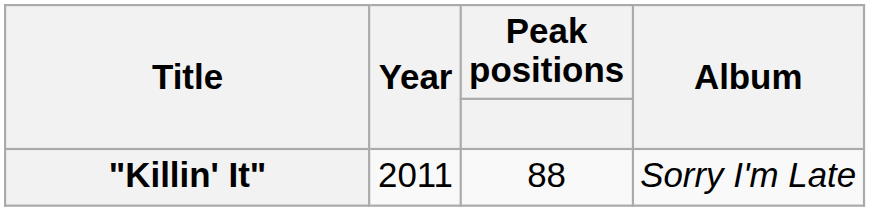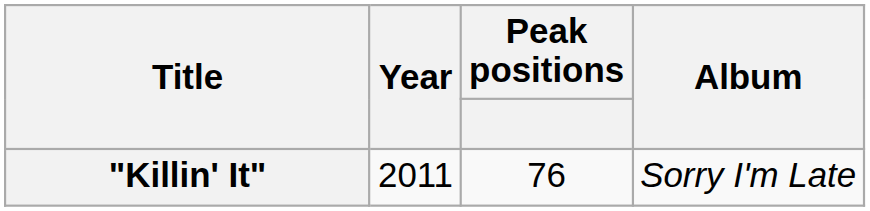"Killin' It" | Peak positions: 88 -> 76
